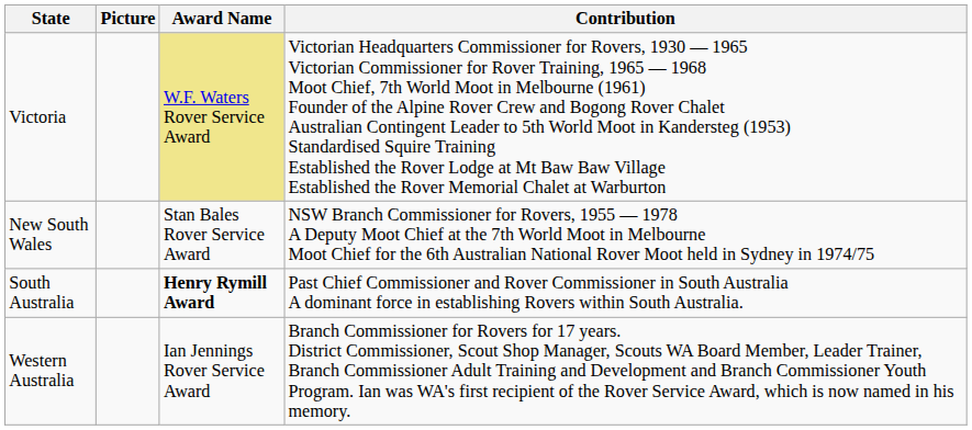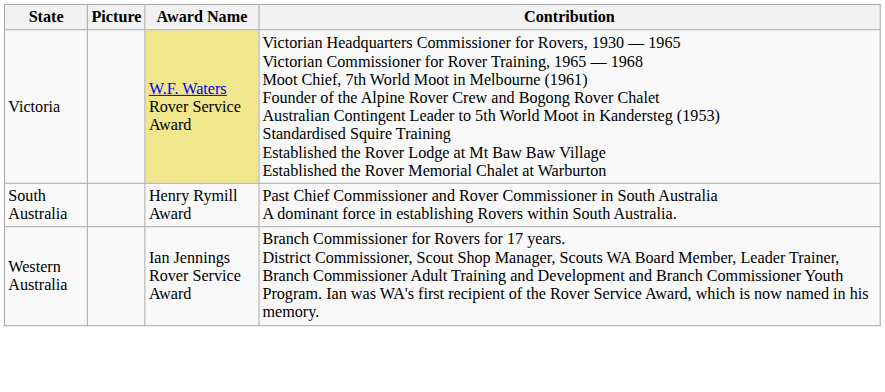- row: New South Wales | Stan Bales Rover Service Award | NSW Branch Commissioner for Rovers, 1955 — 1978 A Deputy Moot Chief at the 7th World Moot in Melbourne Moot Chief for the 6th Australian National Rover Moot held in Sydney in 1974/75
South Australia | Award Name: bold -> normal
